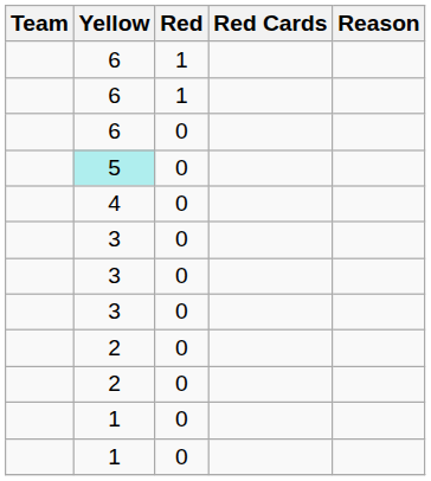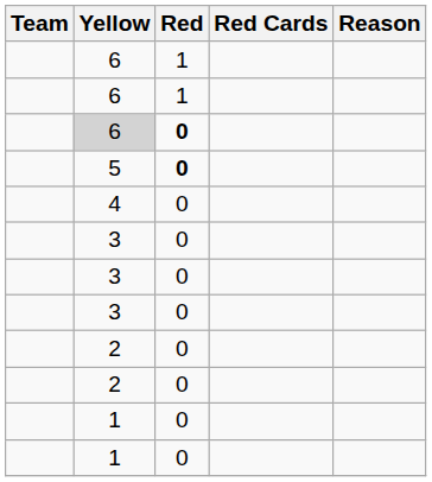6 / 0 | Yellow: no background -> lightgrey background
6 / 0 | Red: normal -> bold
5 | Yellow: paleturquoise background -> no background
5 | Red: normal -> bold
